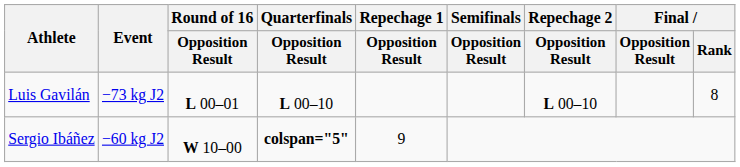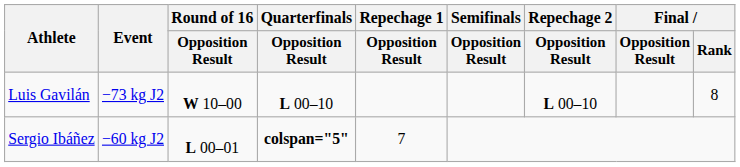Luis Gavilán | Round of 16 / Opposition Result: L 00–01 -> W 10–00
Sergio Ibáñez | Round of 16 / Opposition Result: W 10–00 -> L 00–01
Sergio Ibáñez | Repechage 1 / Opposition Result: 9 -> 7
